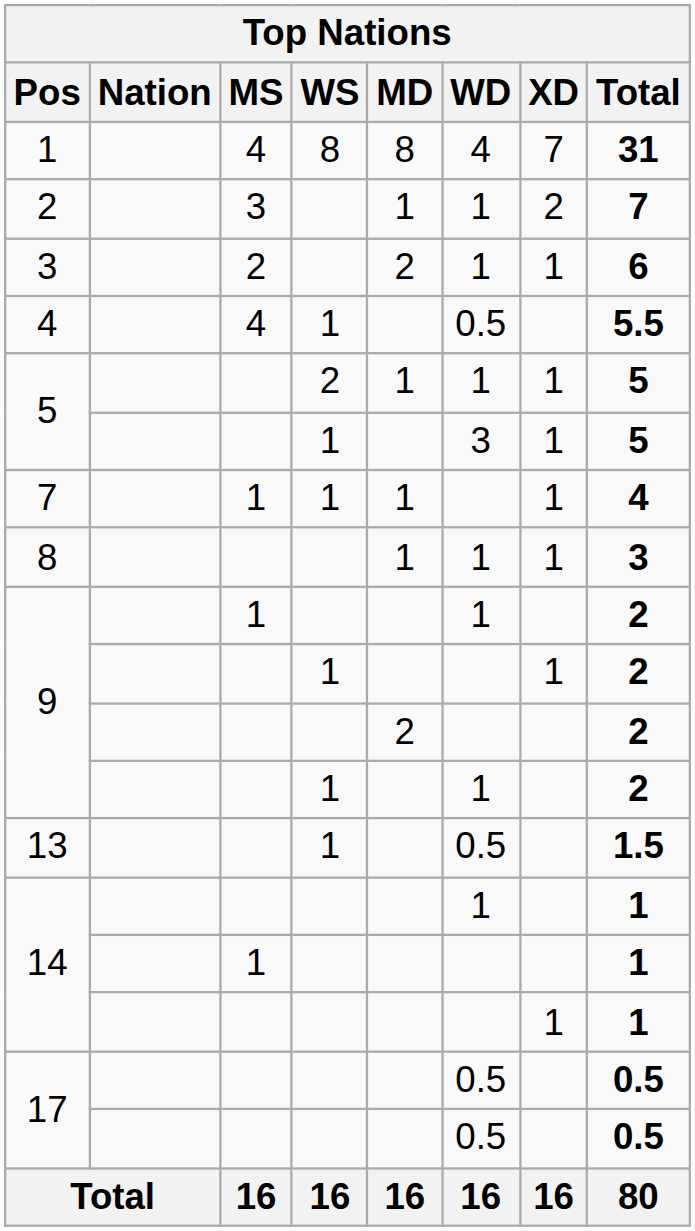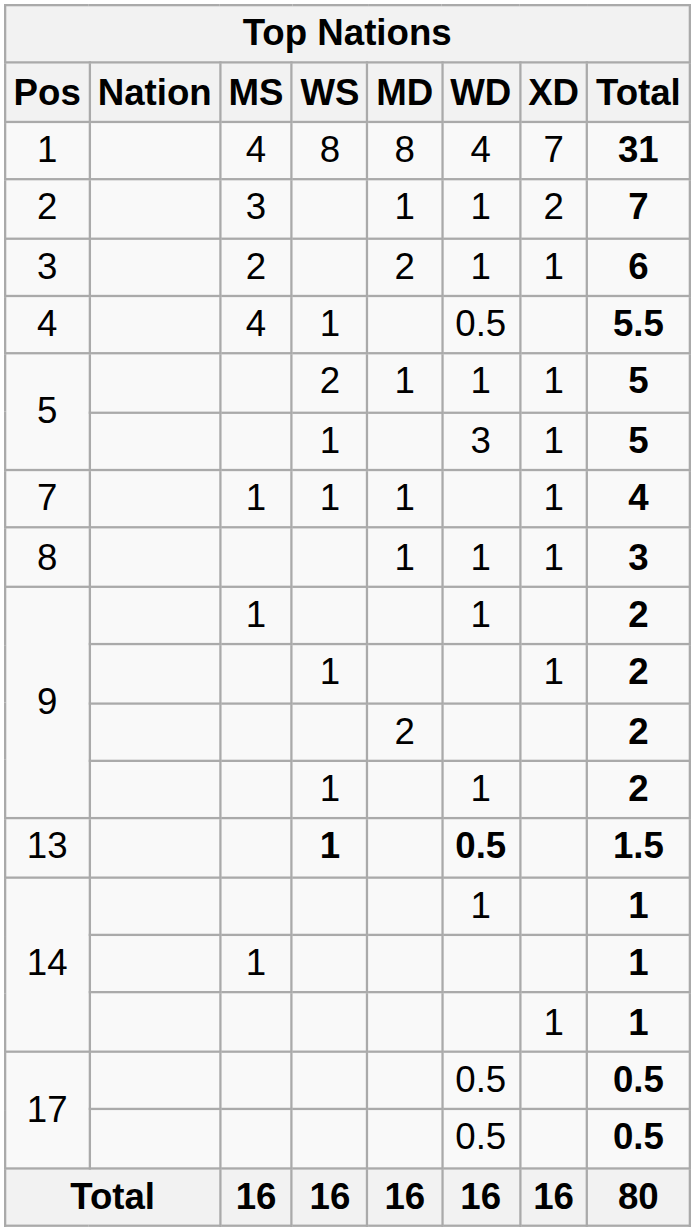13 | WS: normal -> bold
13 | WD: normal -> bold
